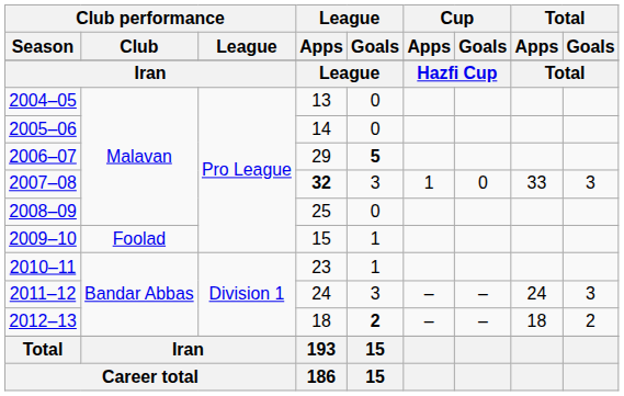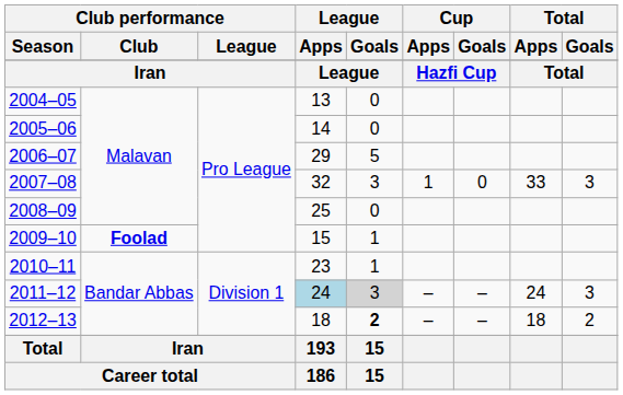2006–07 | League / Goals: bold -> normal
2007–08 | League / Apps: bold -> normal
2009–10 | Club performance / Club: normal -> bold
2011–12 | League / Apps: no background -> lightblue background
2011–12 | League / Goals: no background -> lightgrey background
